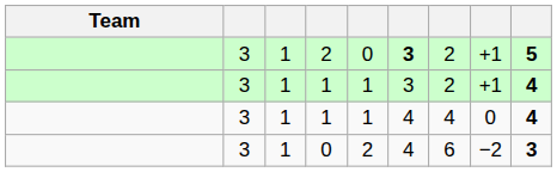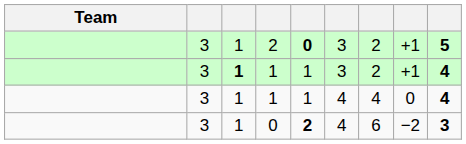row 2 | column 5: normal -> bold
row 2 | column 6: bold -> normal
row 3 | column 3: normal -> bold
row 5 | column 5: normal -> bold
